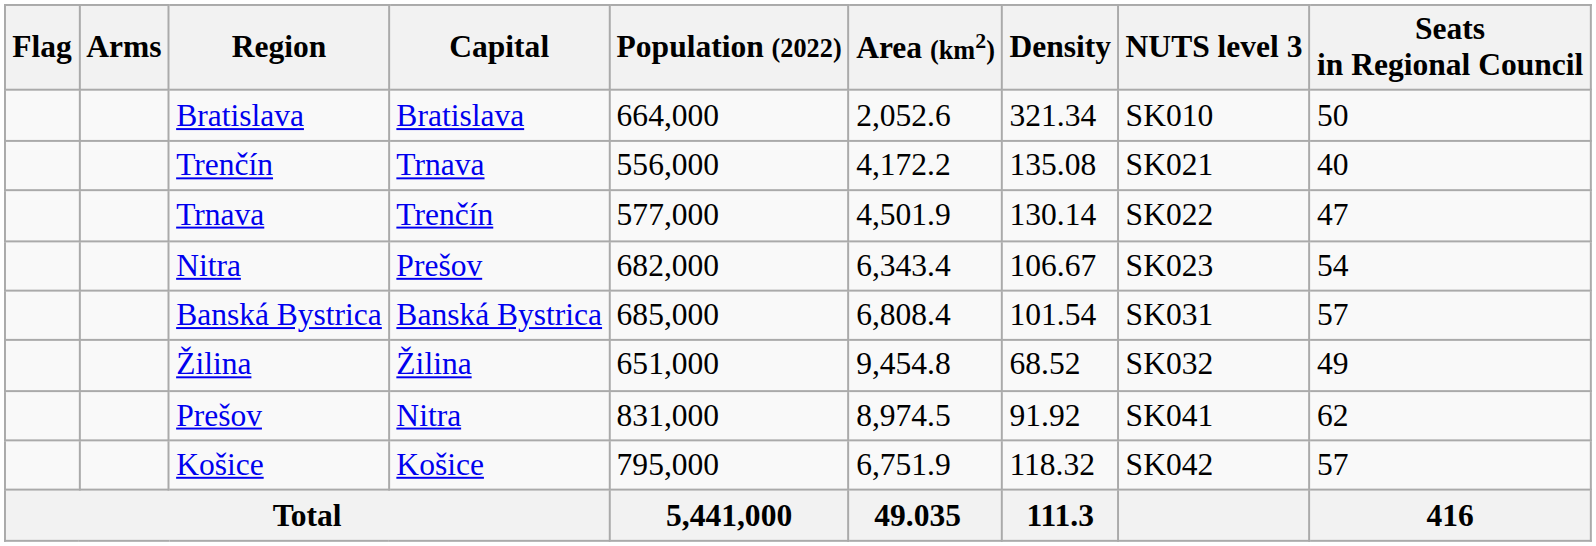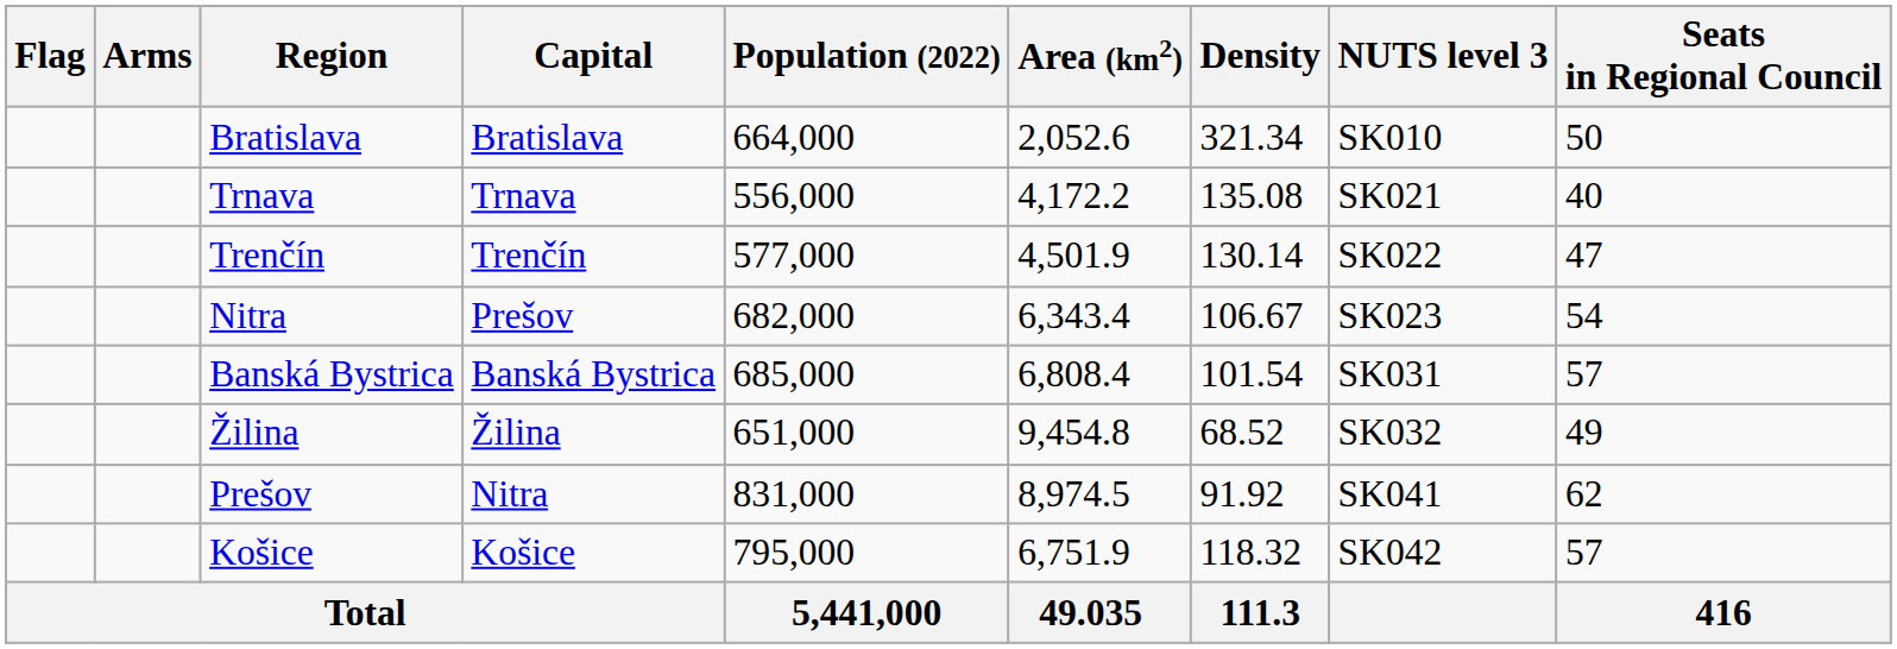row 3 | Region: Trenčín -> Trnava
row 4 | Region: Trnava -> Trenčín
